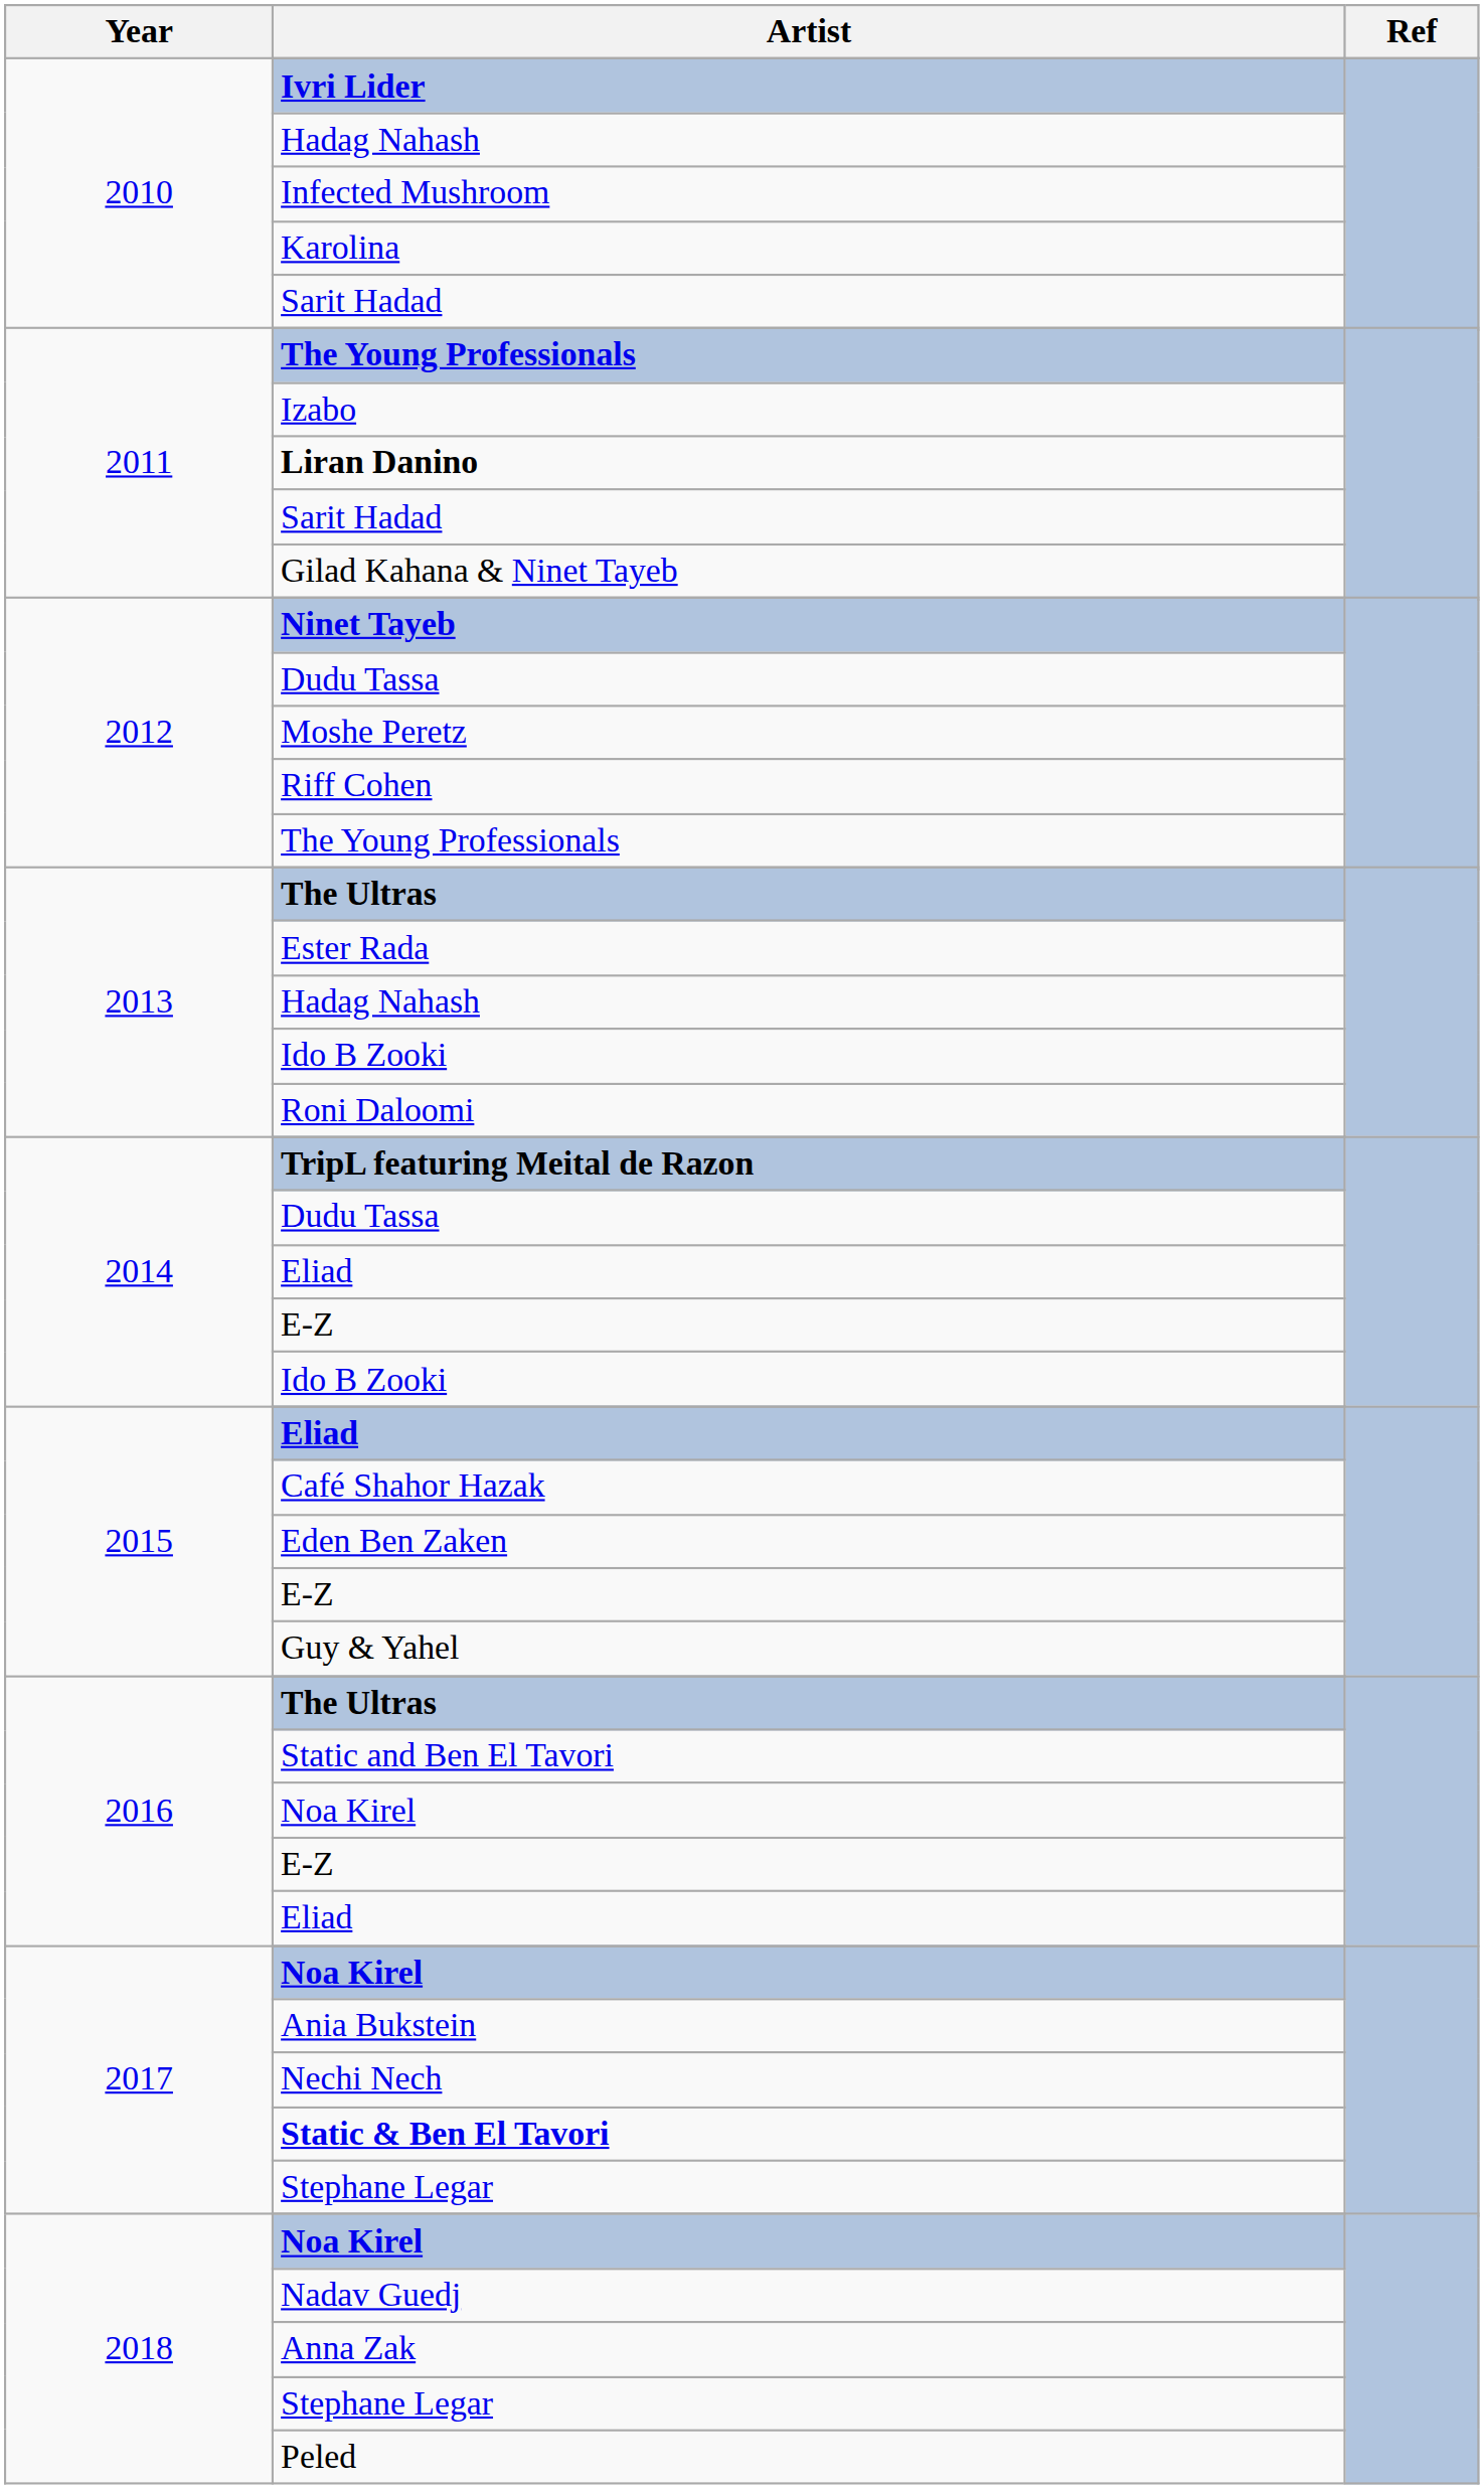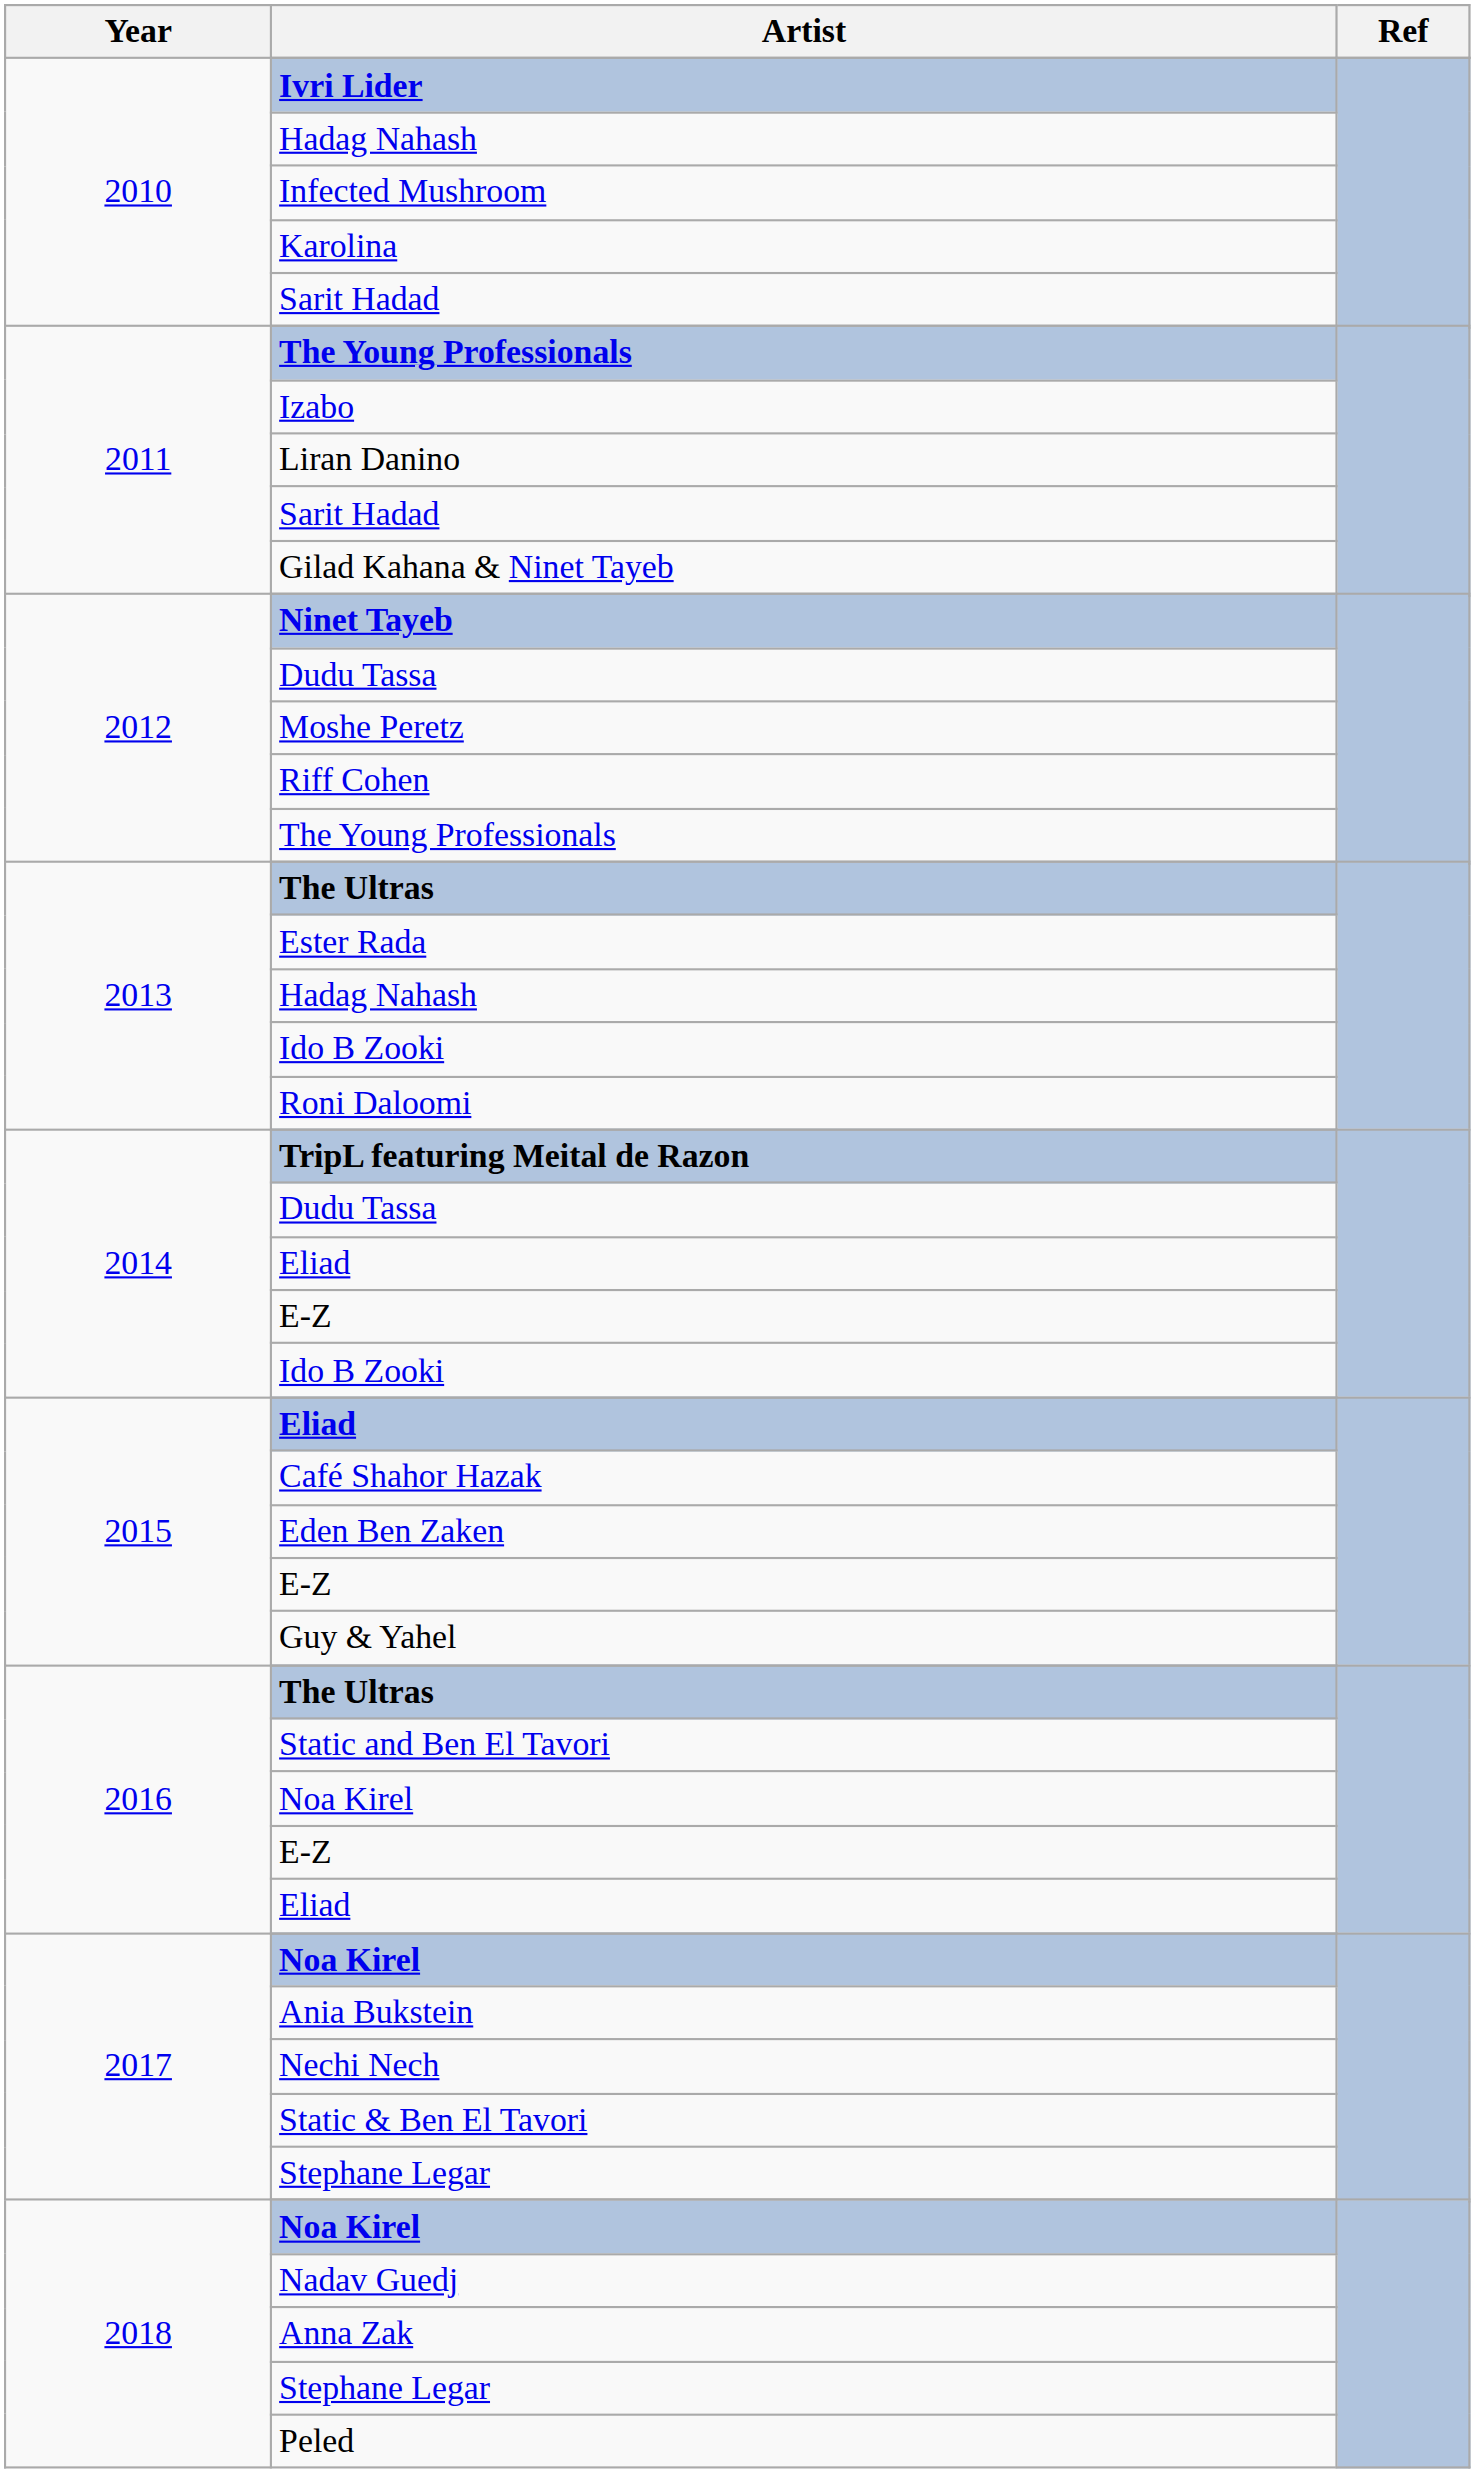Liran Danino | Artist: bold -> normal
Static & Ben El Tavori | Artist: bold -> normal
